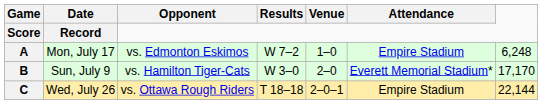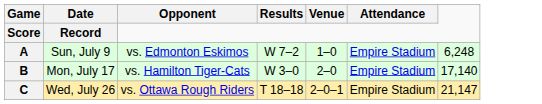A | Date / Record: Mon, July 17 -> Sun, July 9
B | Date / Record: Sun, July 9 -> Mon, July 17
B | Attendance: Everett Memorial Stadium* -> Empire Stadium
B | column 7: 17,170 -> 17,140
C | column 7: 22,144 -> 21,147
